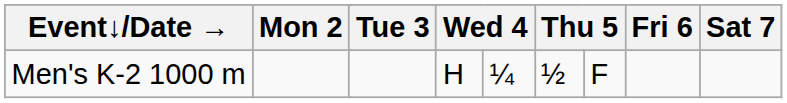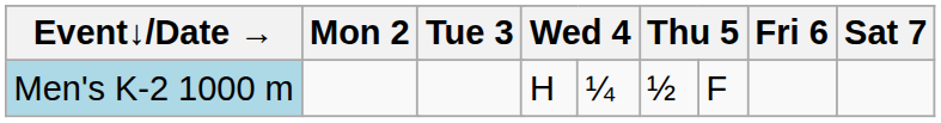Men's K-2 1000 m | Event↓/Date →: no background -> lightblue background
